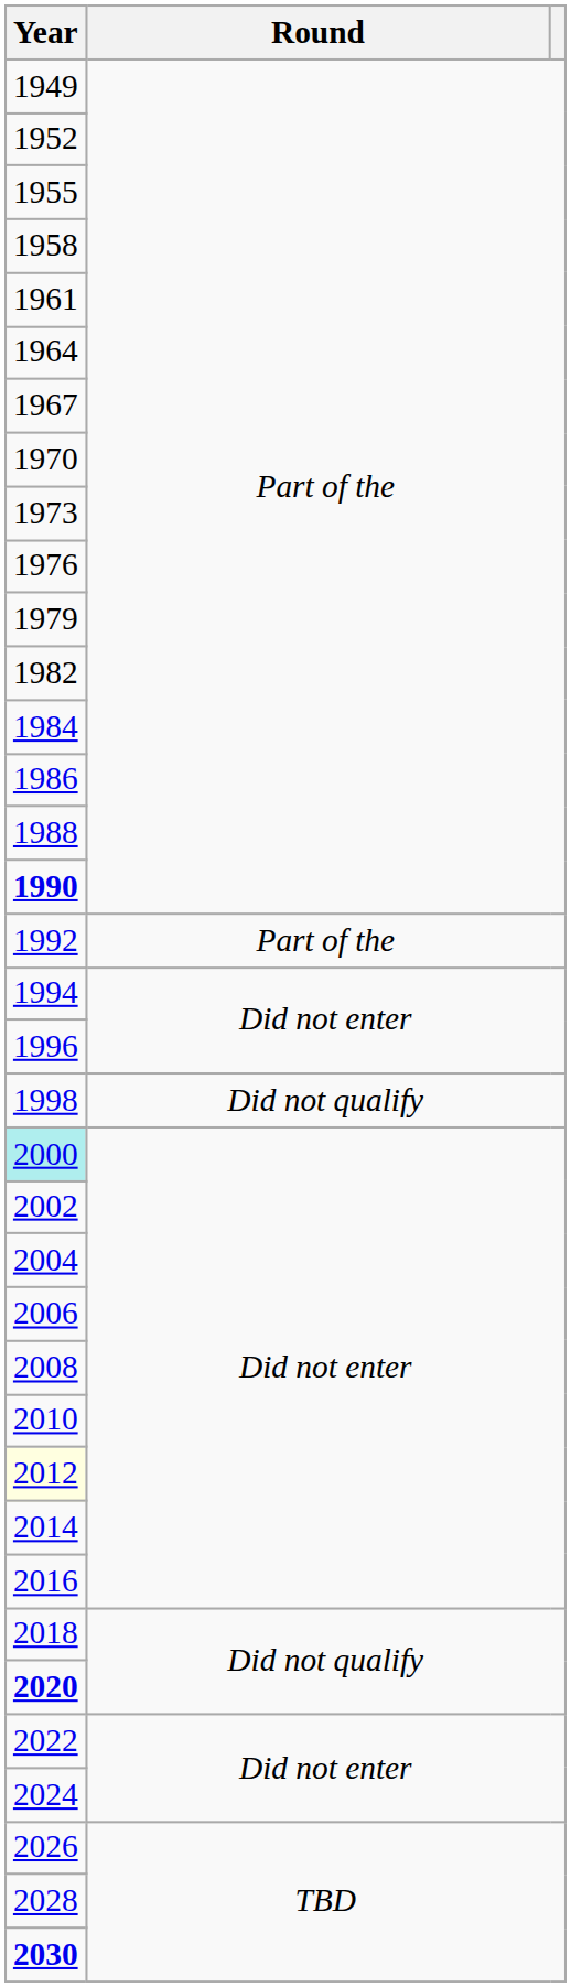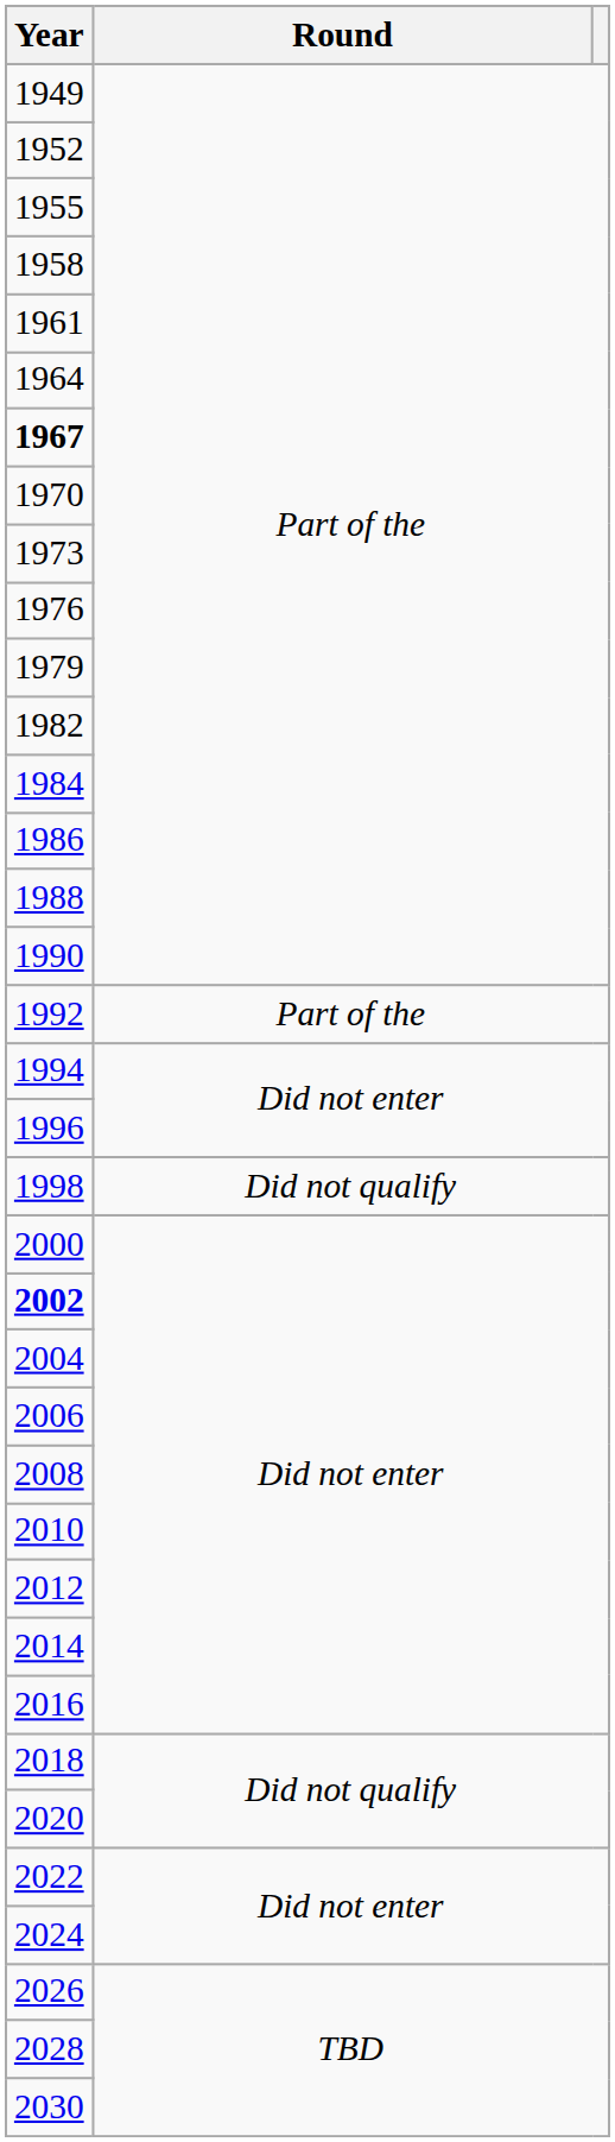1967 | Year: normal -> bold
1990 | Year: bold -> normal
2000 | Year: paleturquoise background -> no background
2002 | Year: normal -> bold
2012 | Year: lightyellow background -> no background
2020 | Year: bold -> normal
2030 | Year: bold -> normal
